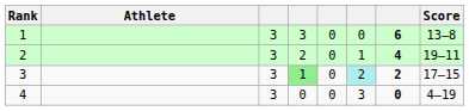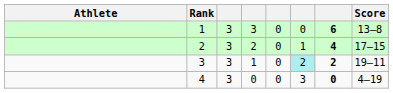columns swapped: Rank <-> Athlete
row 3 | Score: 19–11 -> 17–15
row 4 | column 4: lightgreen background -> no background
row 4 | Score: 17–15 -> 19–11
